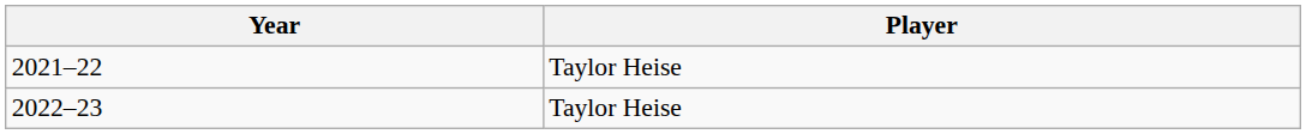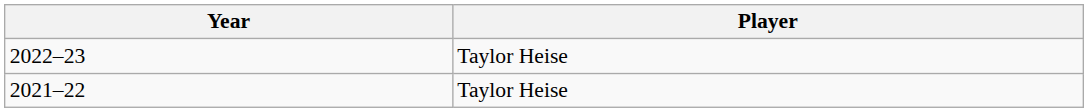rows swapped: 2021–22 <-> 2022–23
